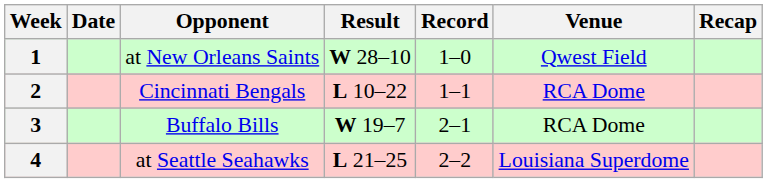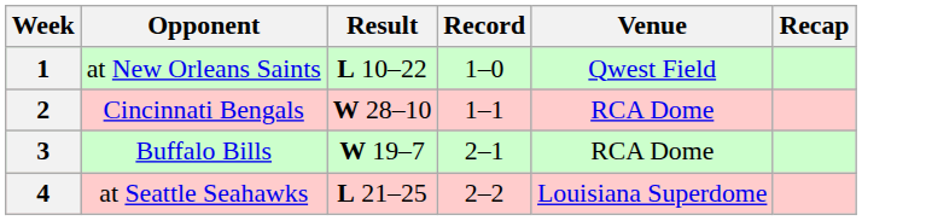- column: Date
1 | Result: W 28–10 -> L 10–22
2 | Result: L 10–22 -> W 28–10
